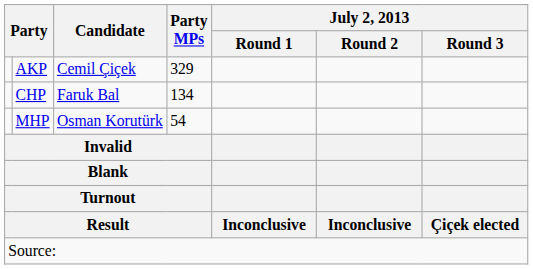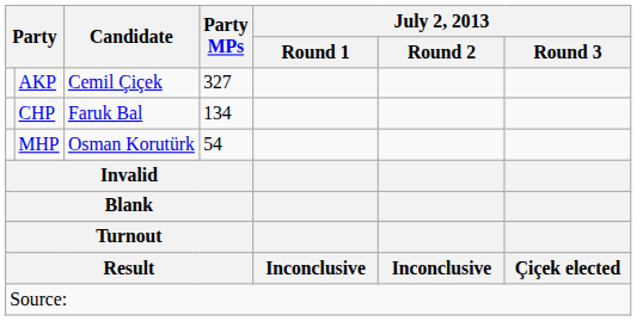AKP | Party MPs: 329 -> 327
